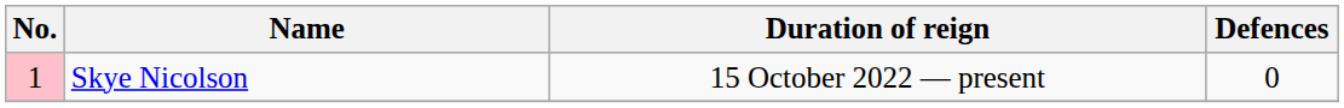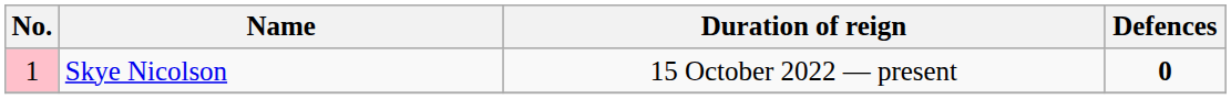Skye Nicolson | Defences: normal -> bold
